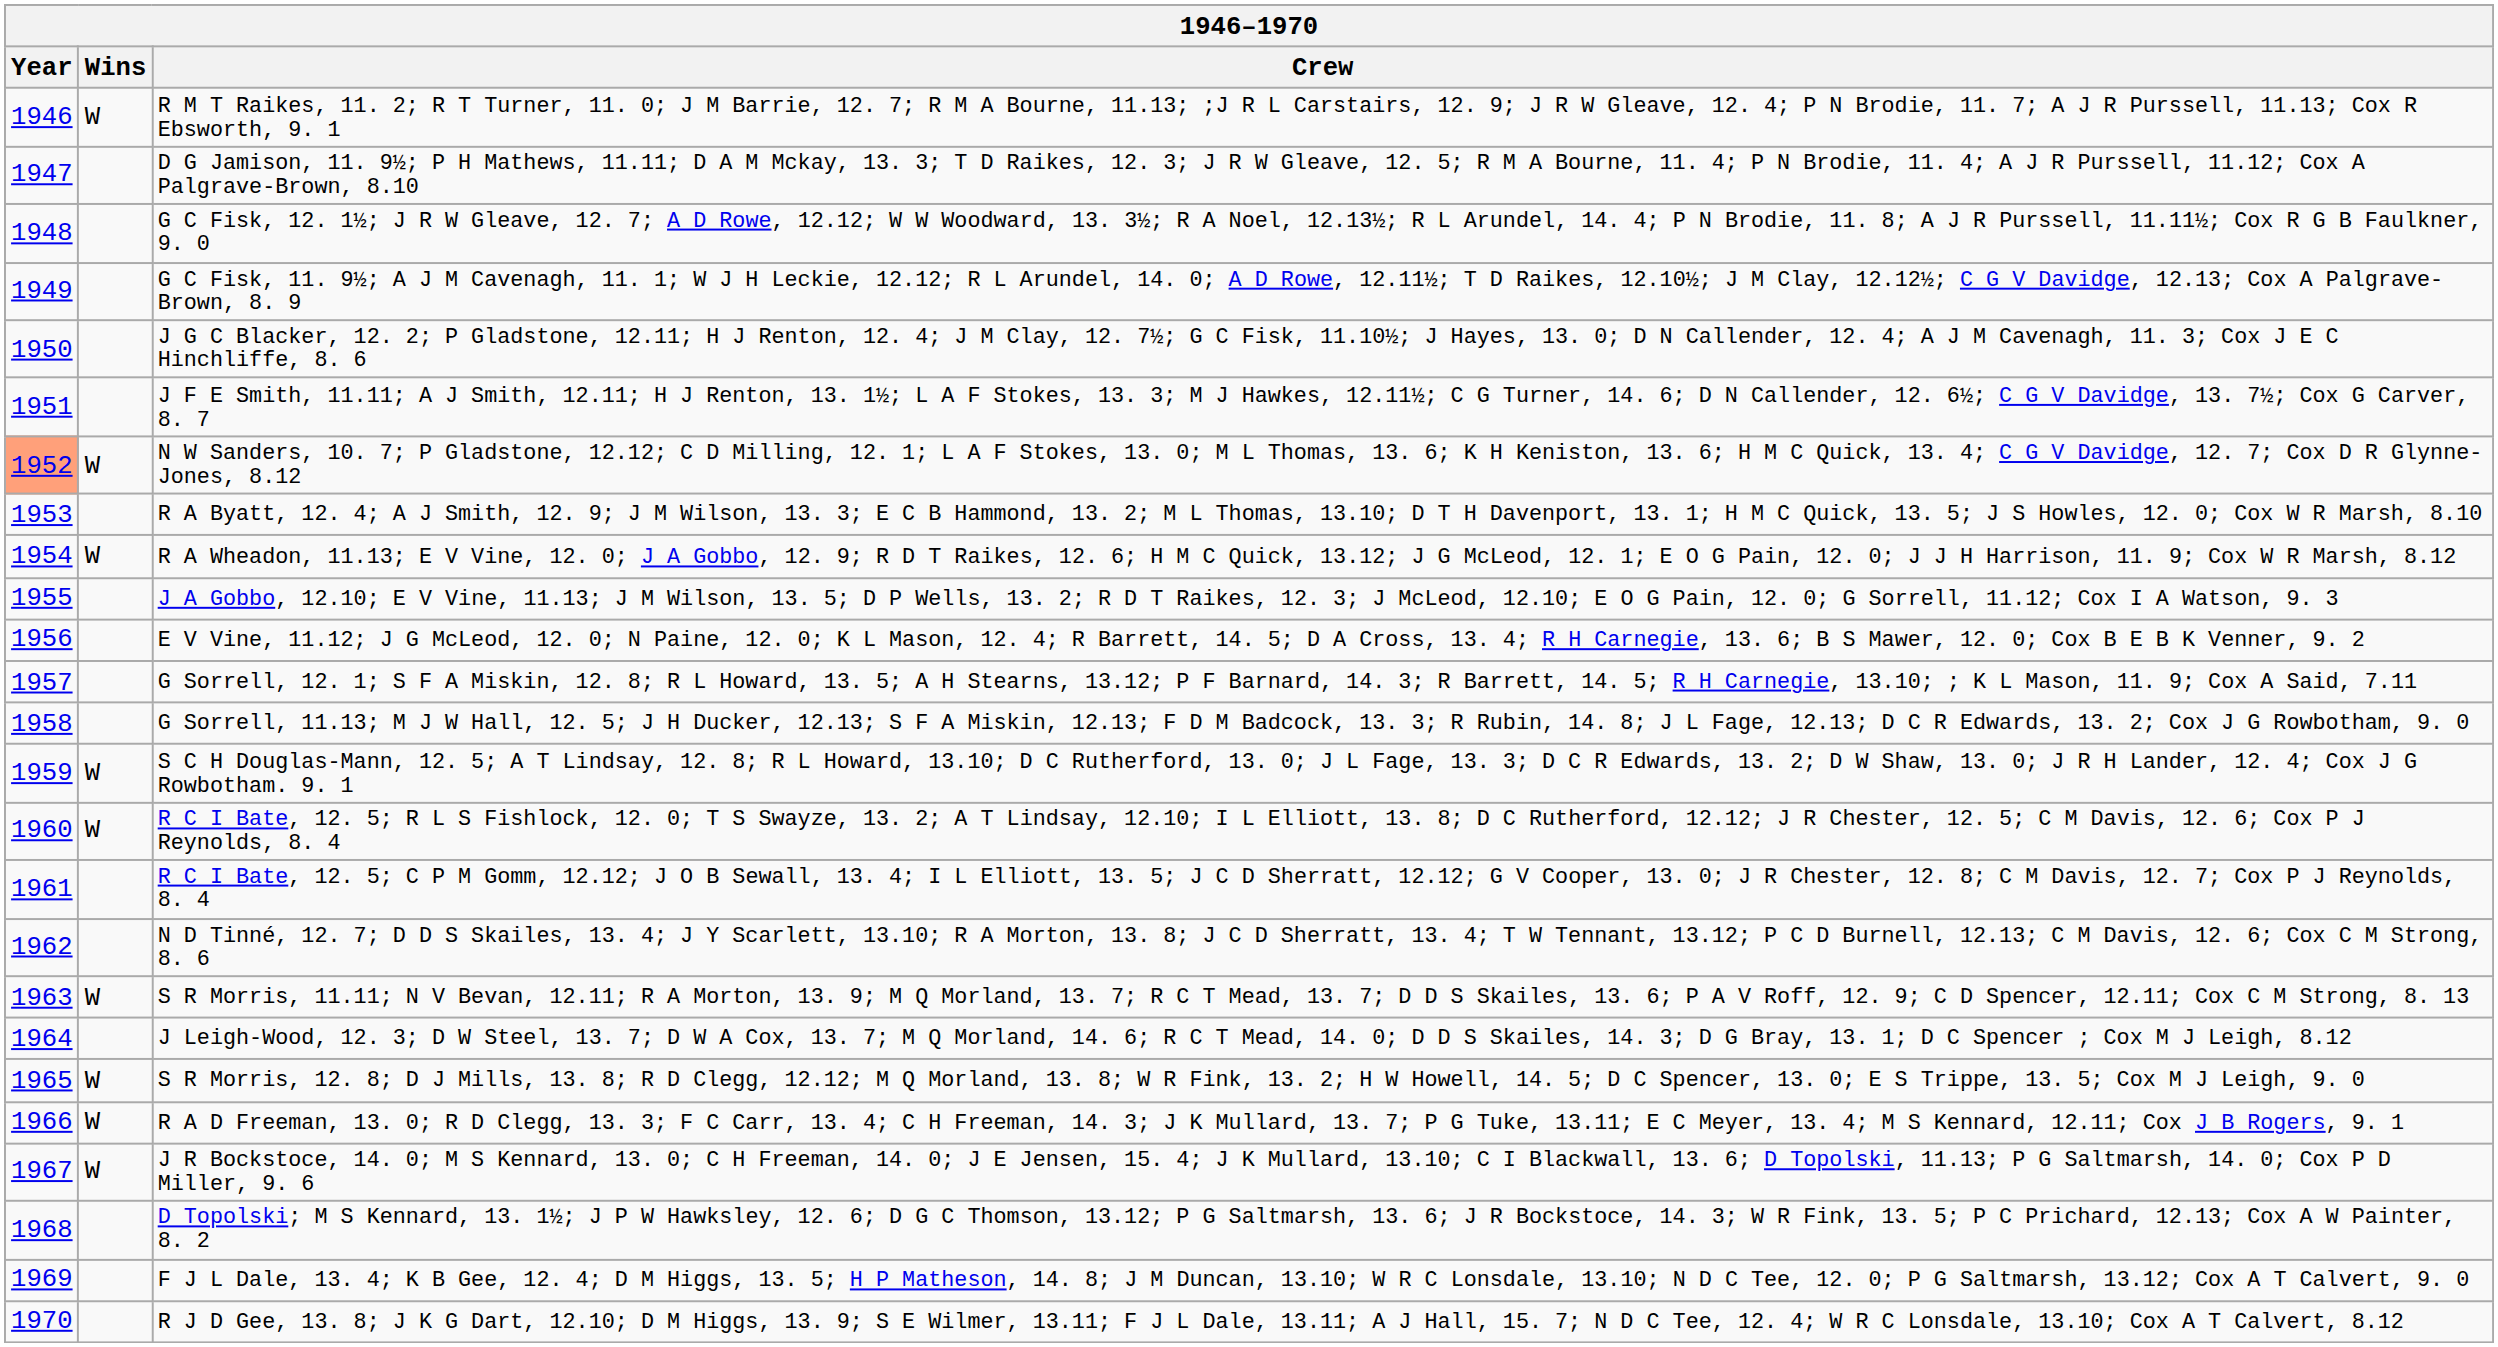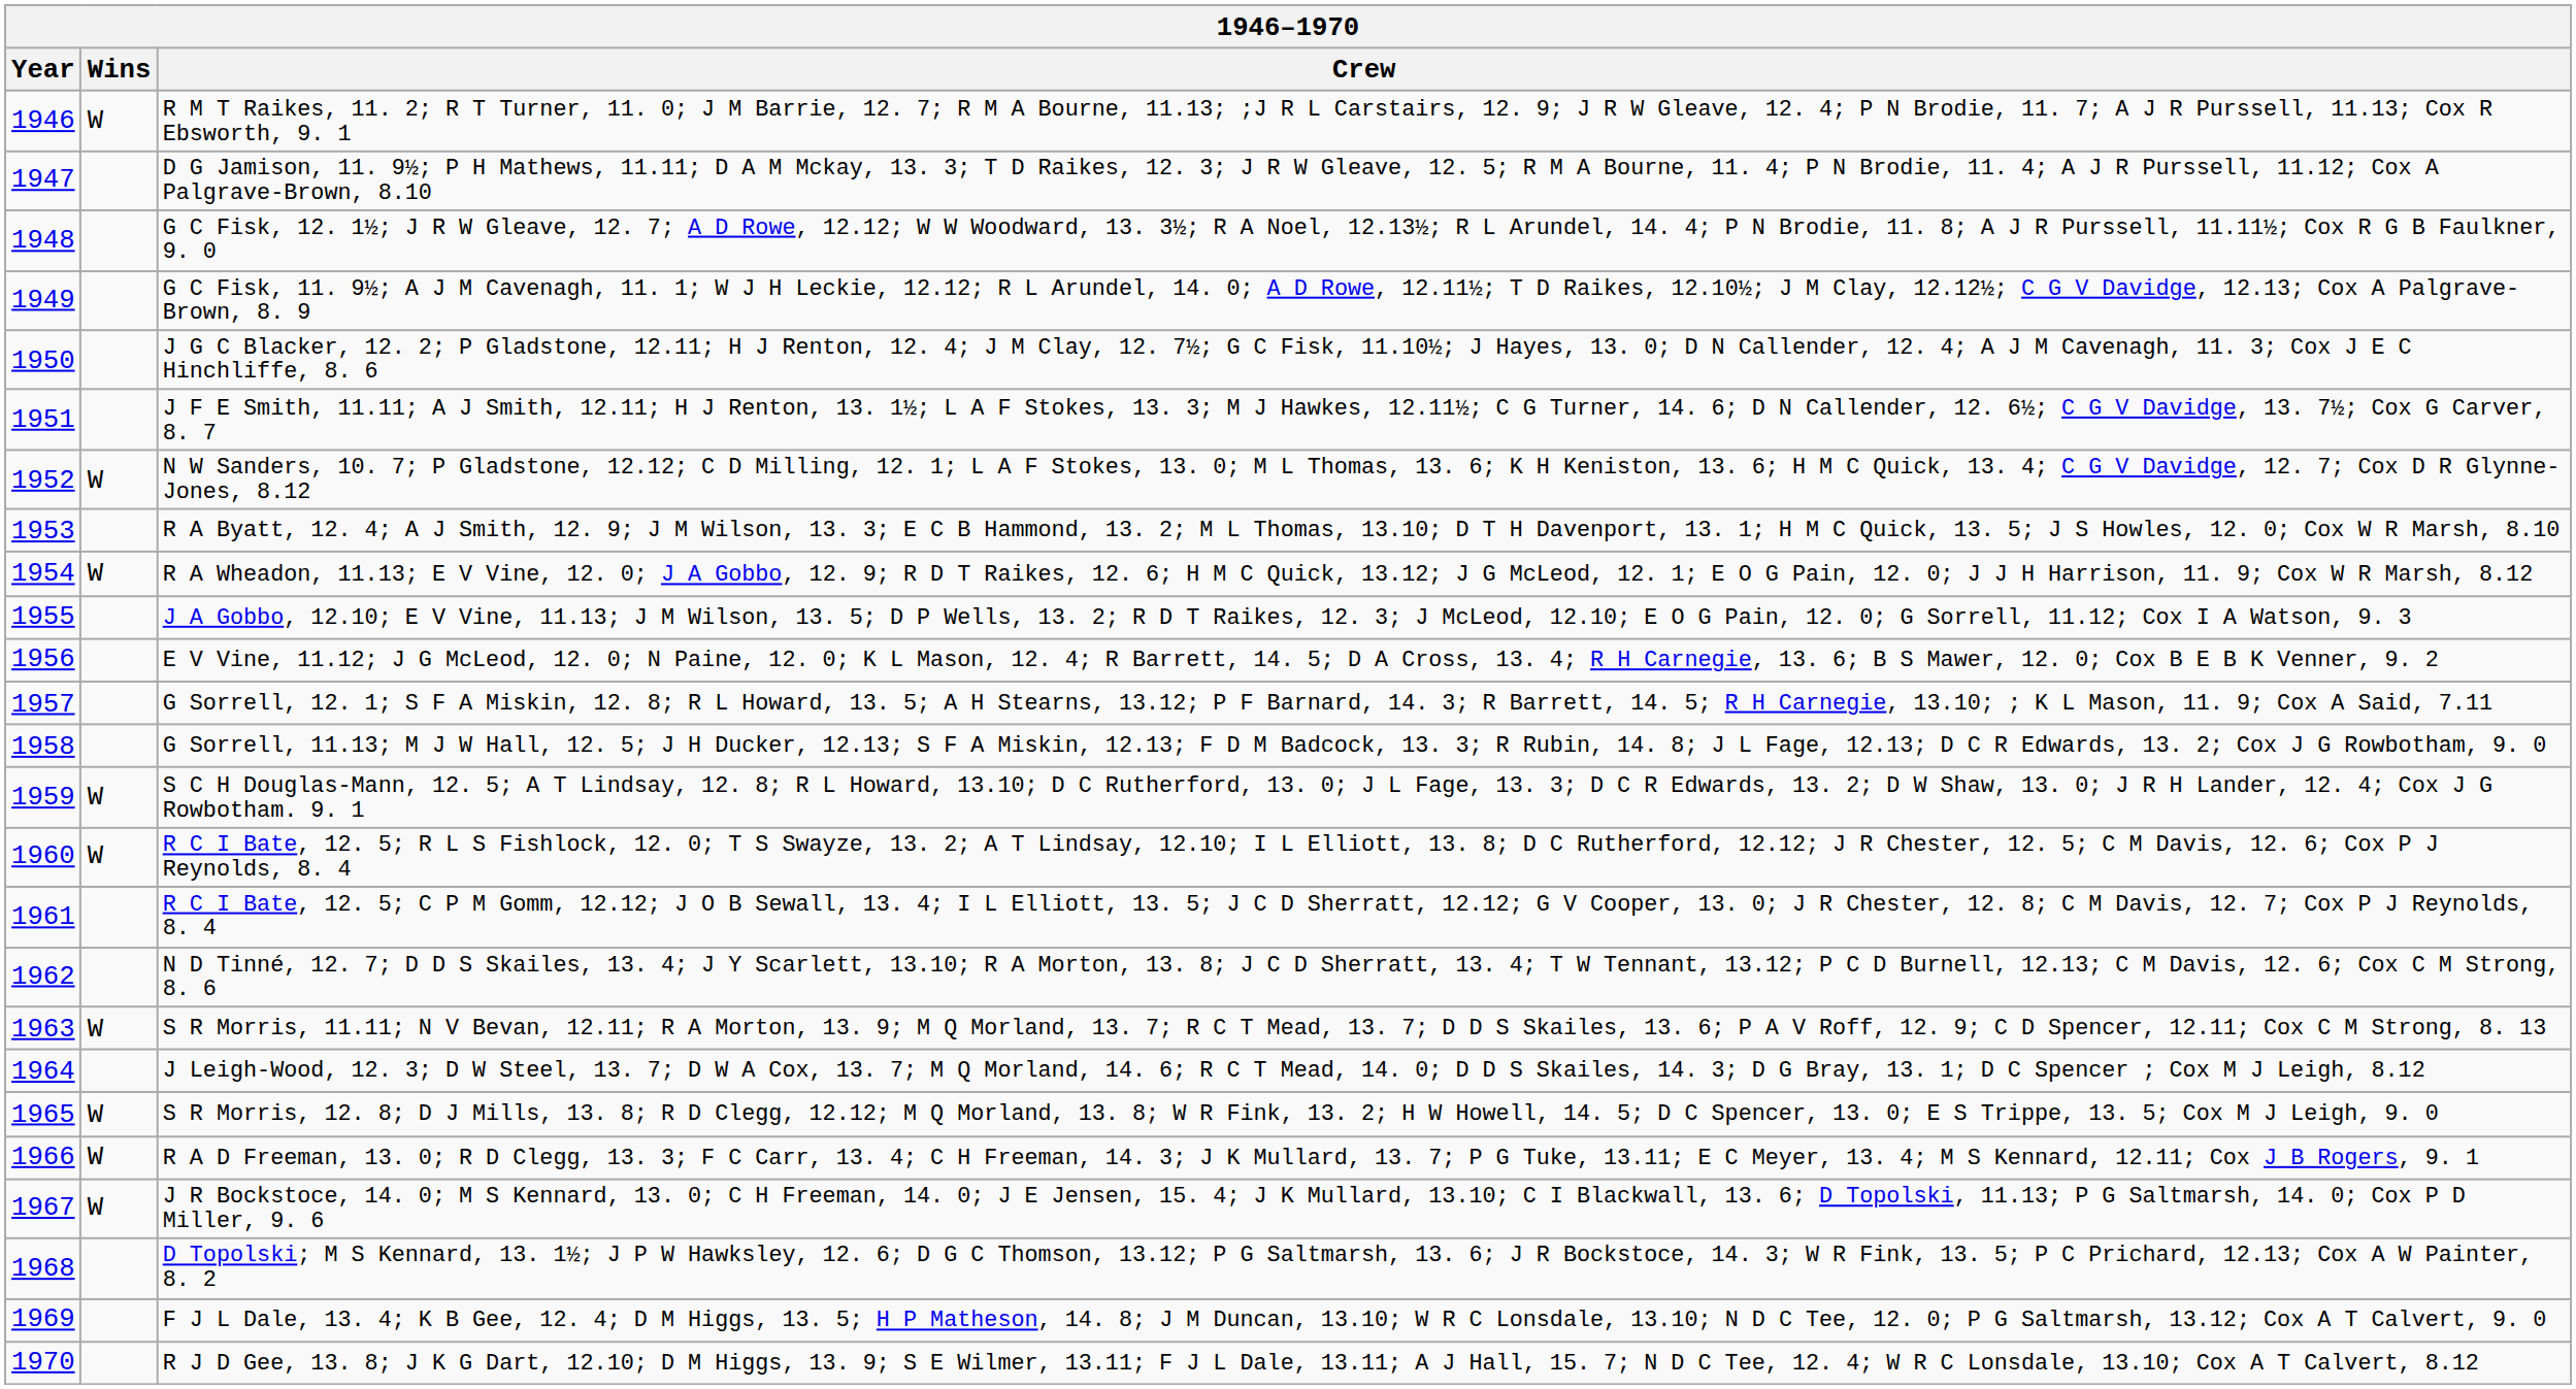row 9 | Year: lightsalmon background -> no background
